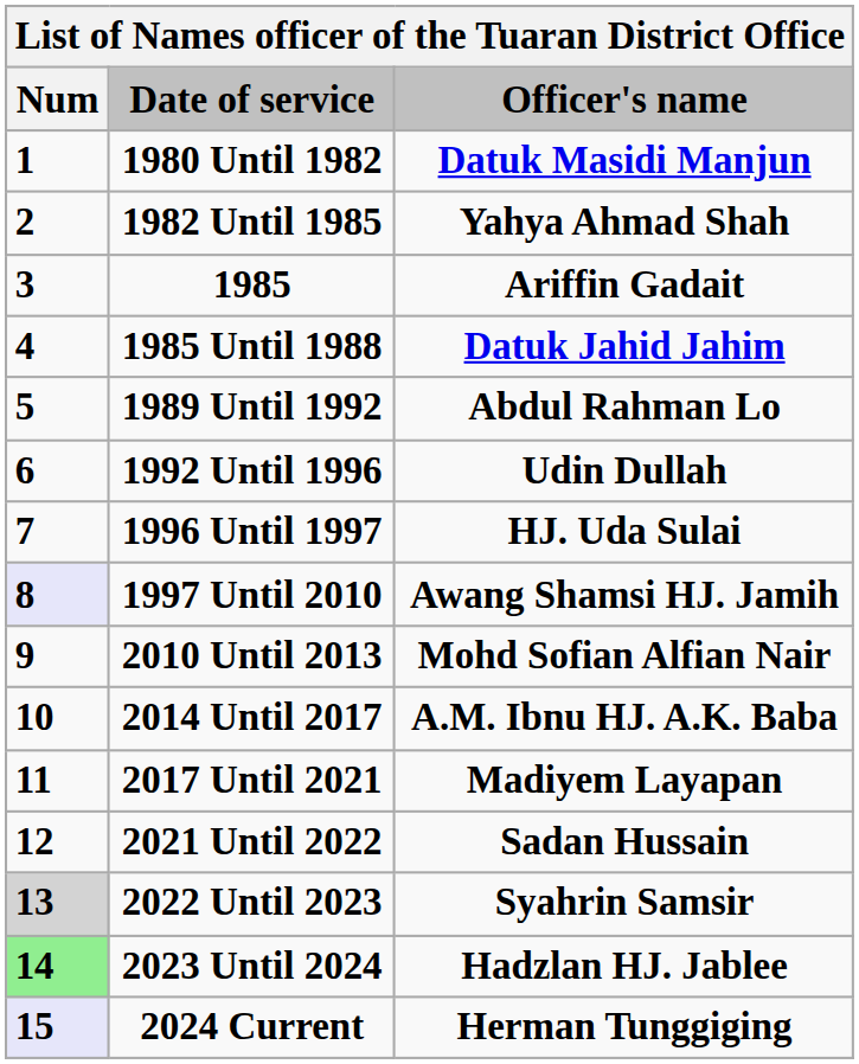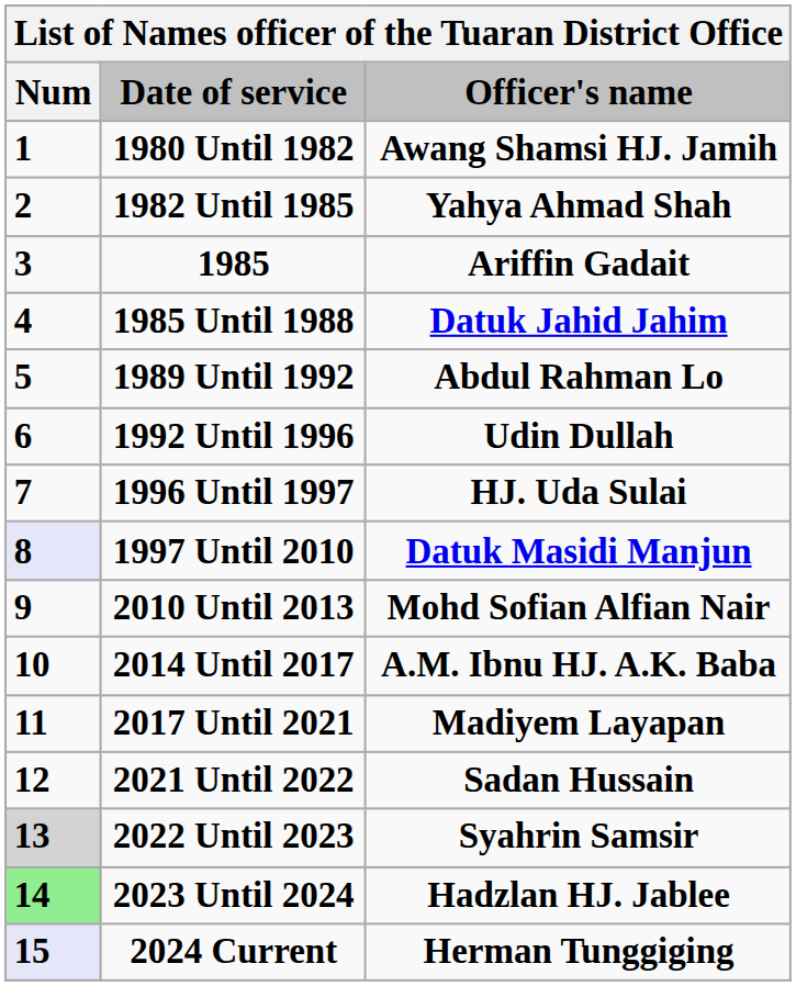1980 Until 1982 | Officer's name: Datuk Masidi Manjun -> Awang Shamsi HJ. Jamih
1997 Until 2010 | Officer's name: Awang Shamsi HJ. Jamih -> Datuk Masidi Manjun
